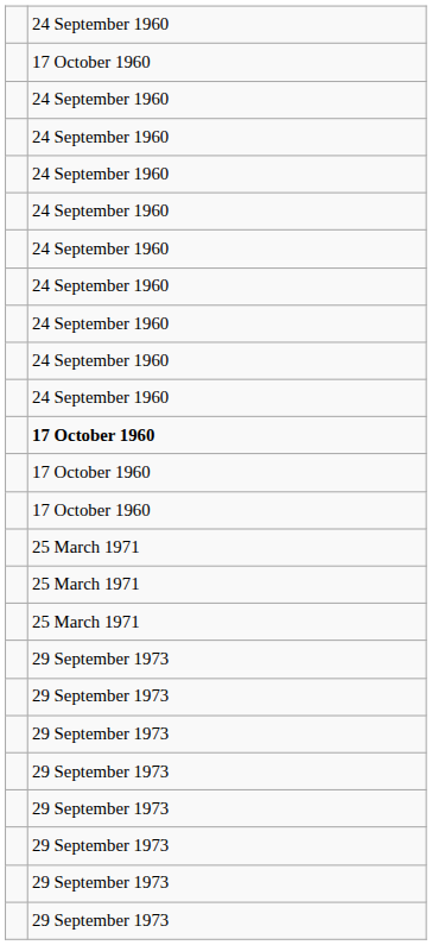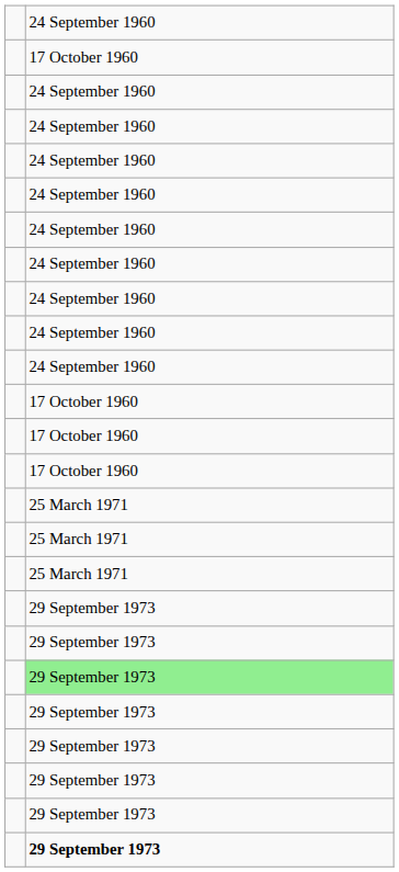row 12 | column 2: bold -> normal
row 20 | column 2: no background -> lightgreen background
row 25 | column 2: normal -> bold
